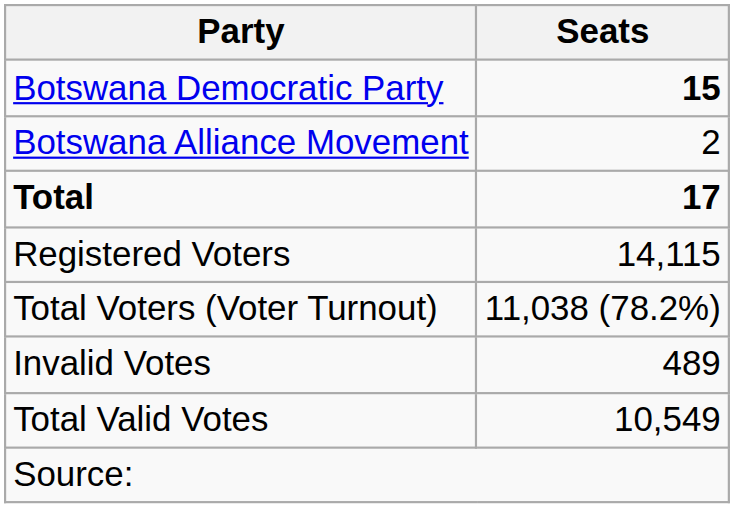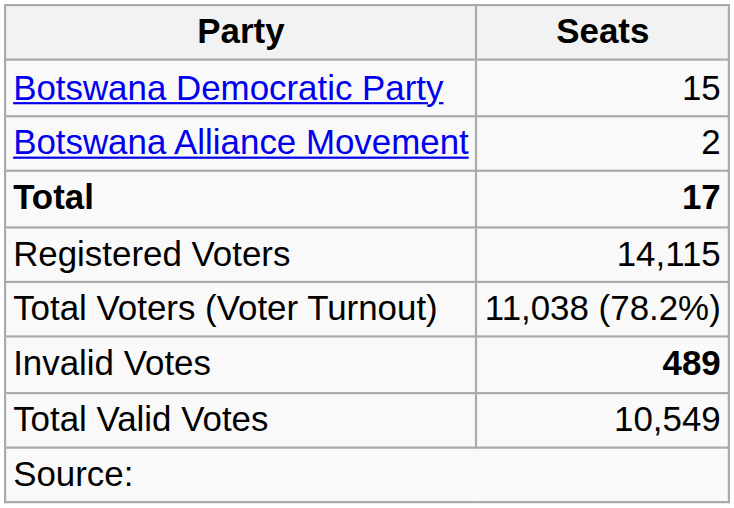Botswana Democratic Party | Seats: bold -> normal
Invalid Votes | Seats: normal -> bold
